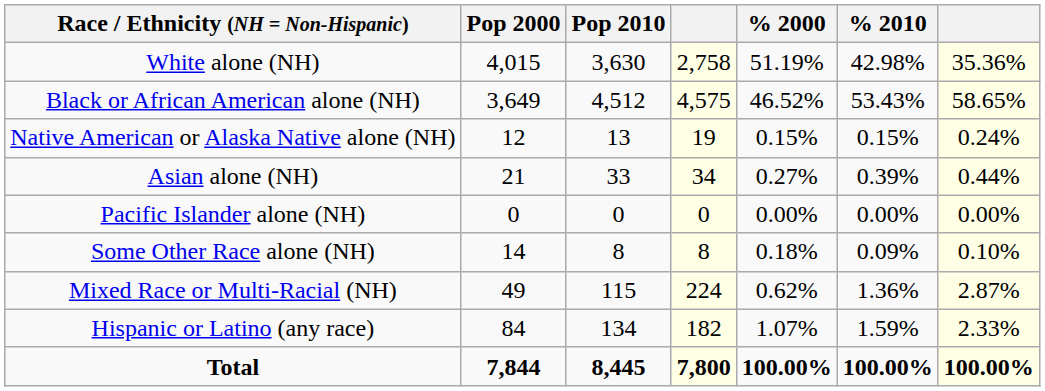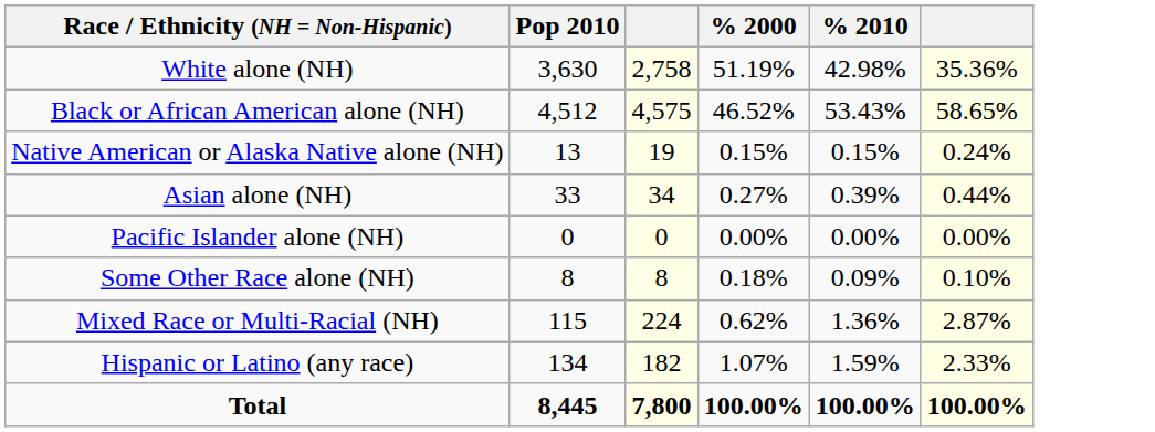- column: Pop 2000 | 4,015 | 3,649 | 12 | 21 | 0 | 14 | 49 | 84 | 7,844
